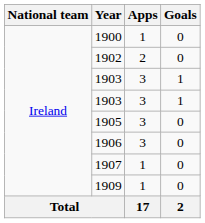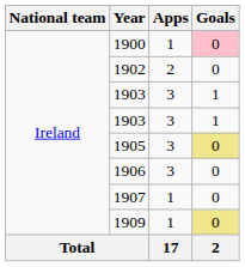1900 | Goals: no background -> pink background
1905 | Goals: no background -> khaki background
1909 | Goals: no background -> khaki background
